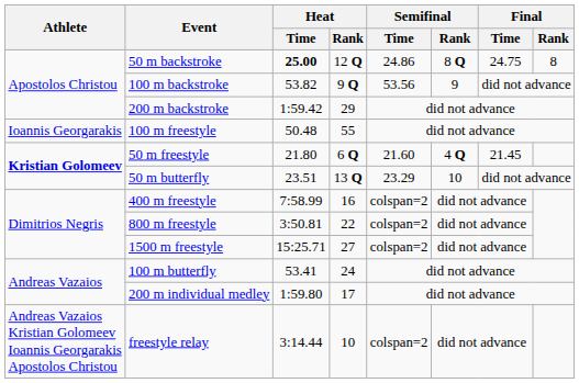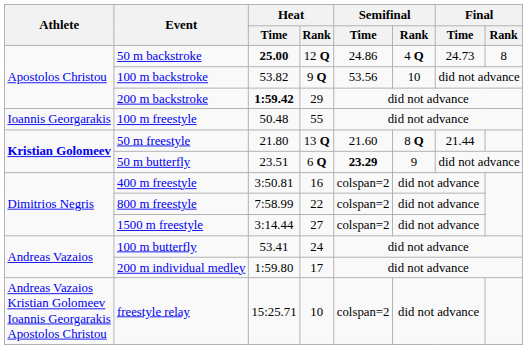50 m backstroke | Semifinal / Rank: 8 Q -> 4 Q
50 m backstroke | Final / Time: 24.75 -> 24.73
100 m backstroke | Semifinal / Rank: 9 -> 10
200 m backstroke | Heat / Time: normal -> bold
50 m freestyle | Heat / Rank: 6 Q -> 13 Q
50 m freestyle | Semifinal / Rank: 4 Q -> 8 Q
50 m freestyle | Final / Time: 21.45 -> 21.44
50 m butterfly | Heat / Rank: 13 Q -> 6 Q
50 m butterfly | Semifinal / Time: normal -> bold
50 m butterfly | Semifinal / Rank: 10 -> 9
400 m freestyle | Heat / Time: 7:58.99 -> 3:50.81
800 m freestyle | Heat / Time: 3:50.81 -> 7:58.99
1500 m freestyle | Heat / Time: 15:25.71 -> 3:14.44
freestyle relay | Heat / Time: 3:14.44 -> 15:25.71
